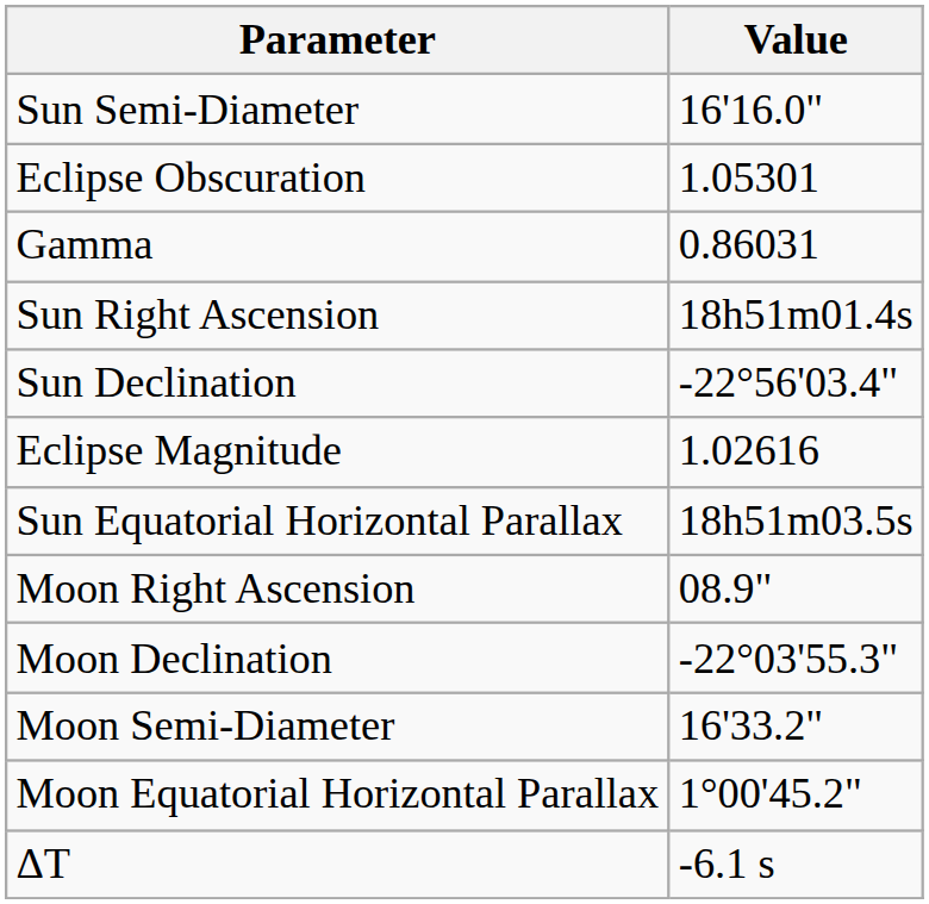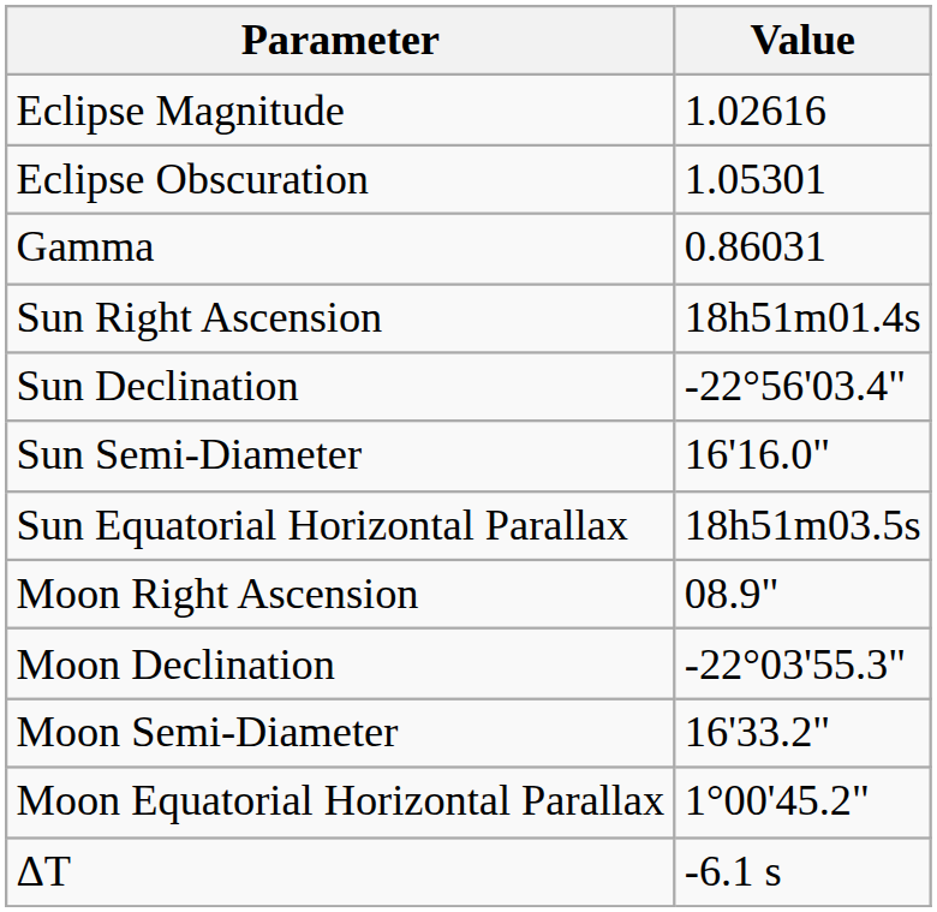rows swapped: Eclipse Magnitude <-> Sun Semi-Diameter
